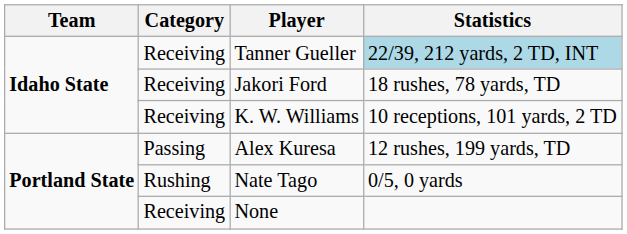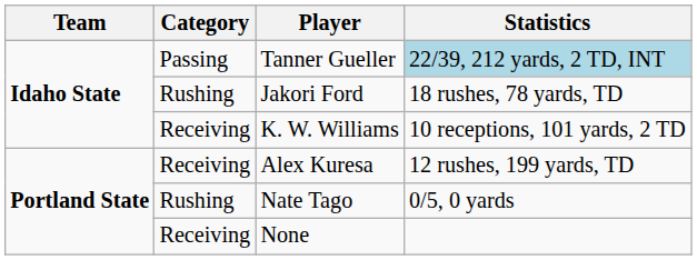Tanner Gueller | Category: Receiving -> Passing
Jakori Ford | Category: Receiving -> Rushing
Alex Kuresa | Category: Passing -> Receiving
